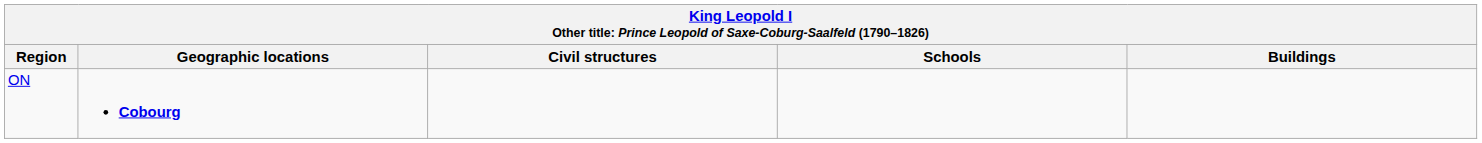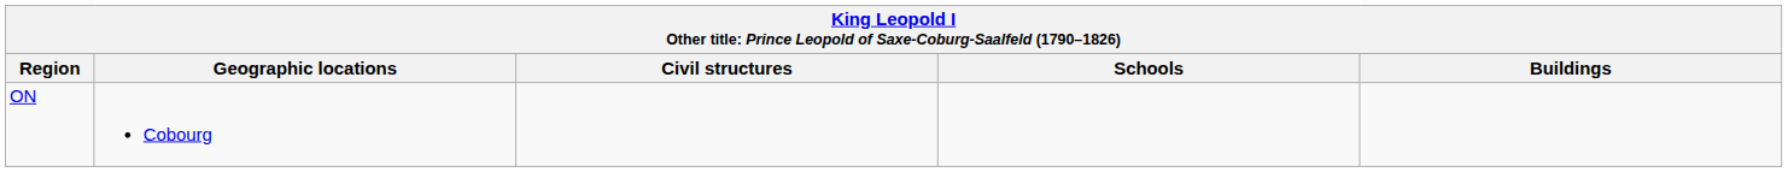ON | Geographic locations: bold -> normal
